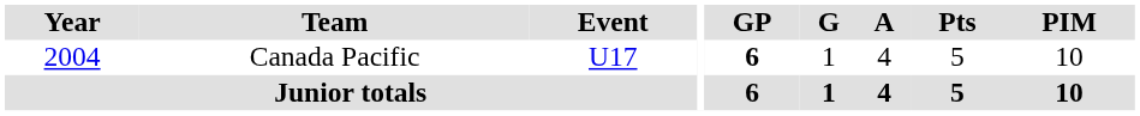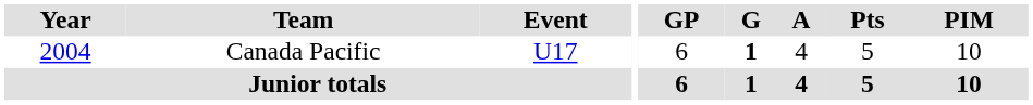Canada Pacific | GP: bold -> normal
Canada Pacific | G: normal -> bold
